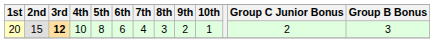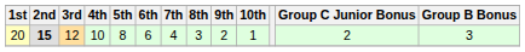20 | 2nd: normal -> bold
20 | 3rd: bold -> normal
